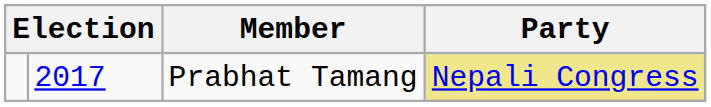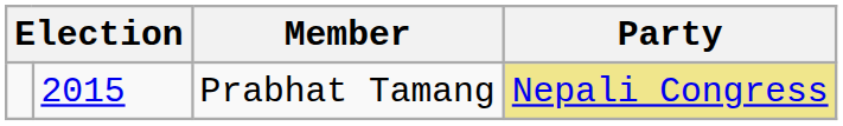Prabhat Tamang | column 2: 2017 -> 2015
